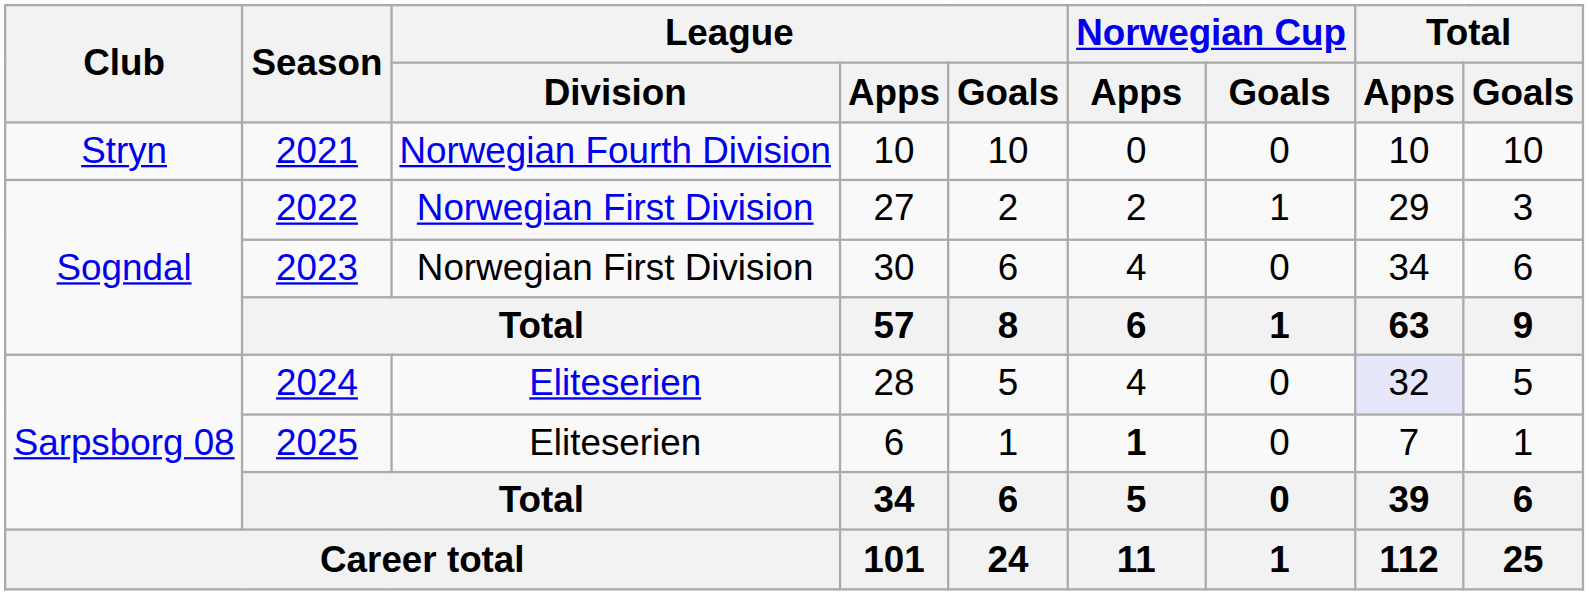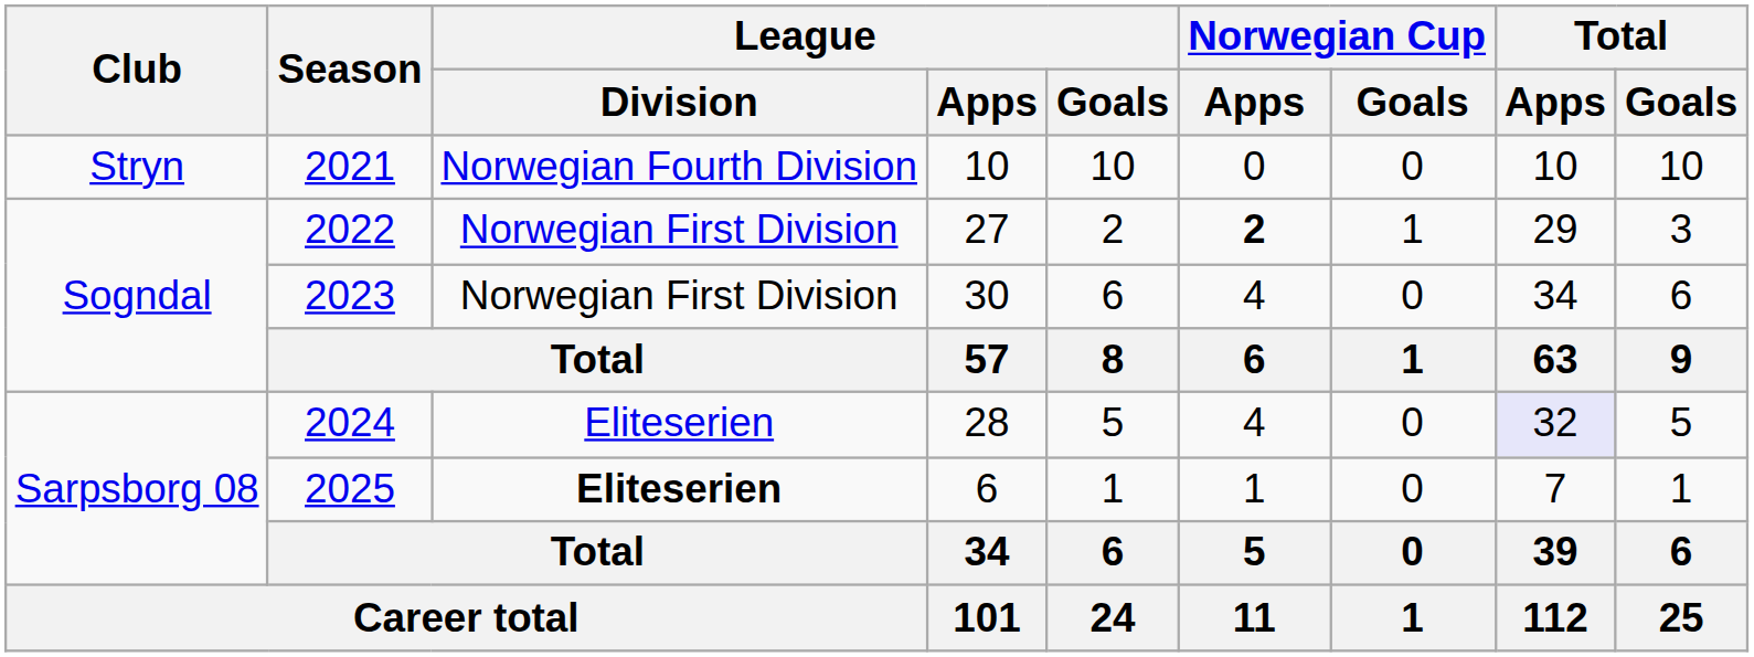2022 | Norwegian Cup / Apps: normal -> bold
2025 | League / Division: normal -> bold
2025 | Norwegian Cup / Apps: bold -> normal
